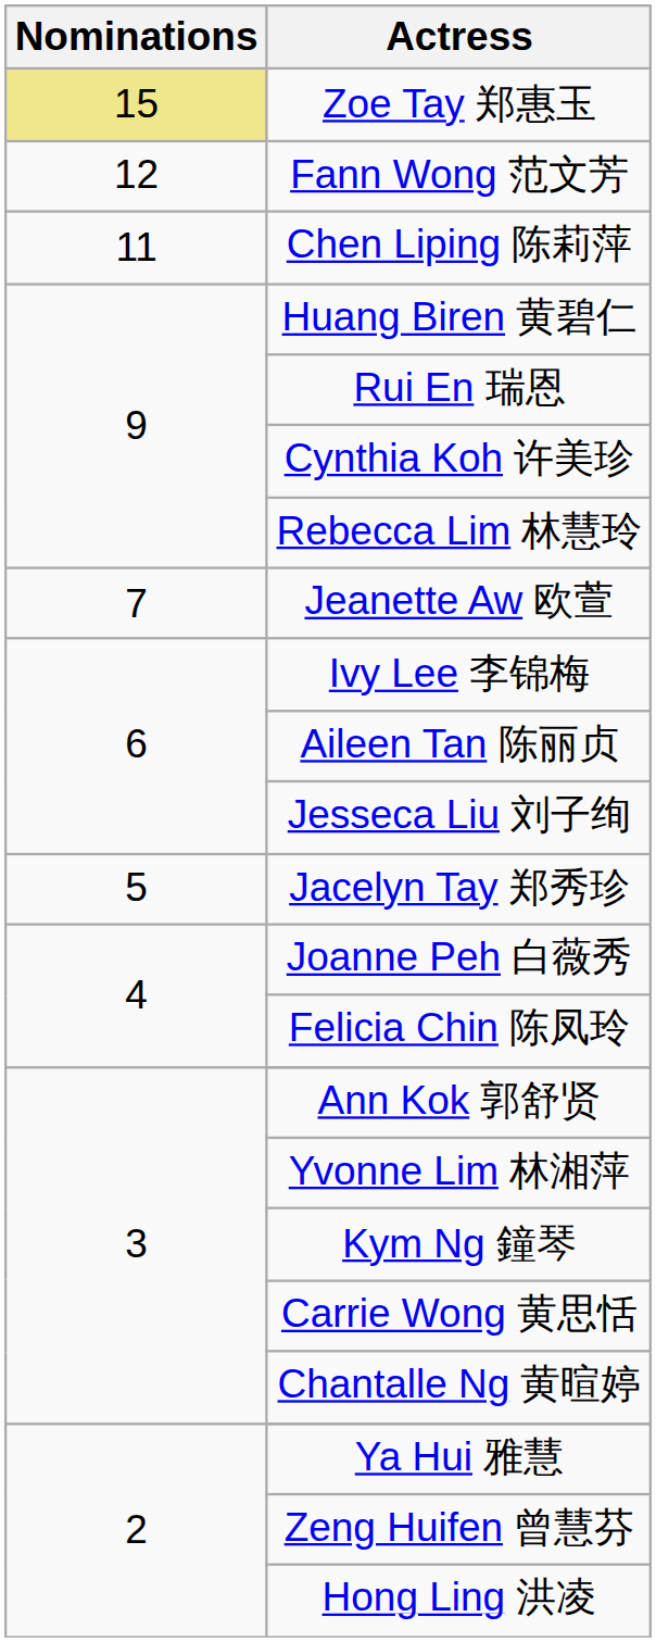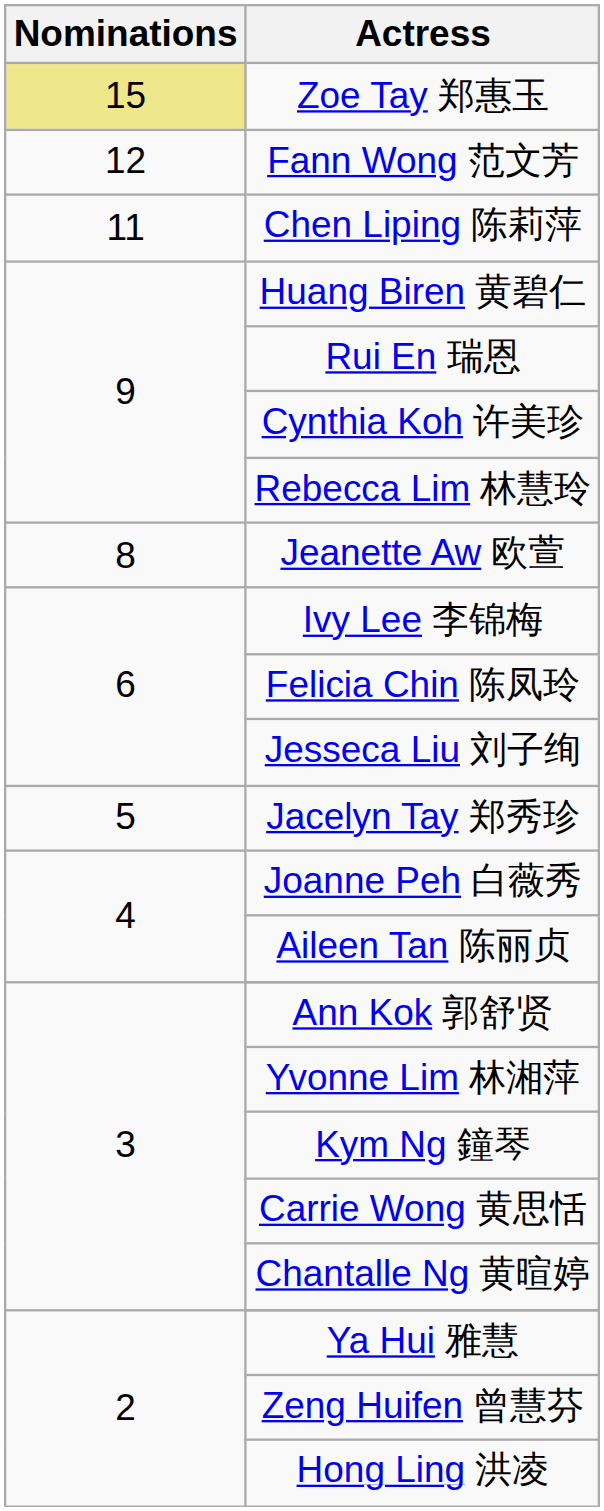row 9 | Nominations: 7 -> 8
row 11 | Actress: Aileen Tan 陈丽贞 -> Felicia Chin 陈凤玲
row 15 | Actress: Felicia Chin 陈凤玲 -> Aileen Tan 陈丽贞
